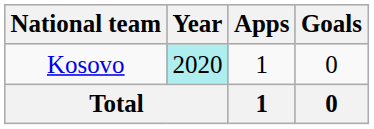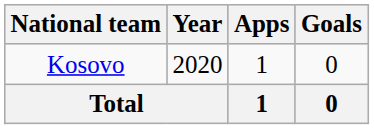Kosovo | Year: paleturquoise background -> no background
